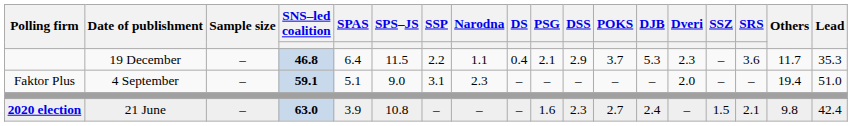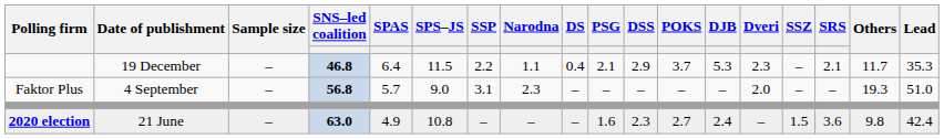19 December | SRS: 3.6 -> 2.1
4 September | SNS–led coalition: 59.1 -> 56.8
4 September | SPAS: 5.1 -> 5.7
4 September | Others: 19.4 -> 19.3
21 June | SPAS: 3.9 -> 4.9
21 June | SRS: 2.1 -> 3.6
